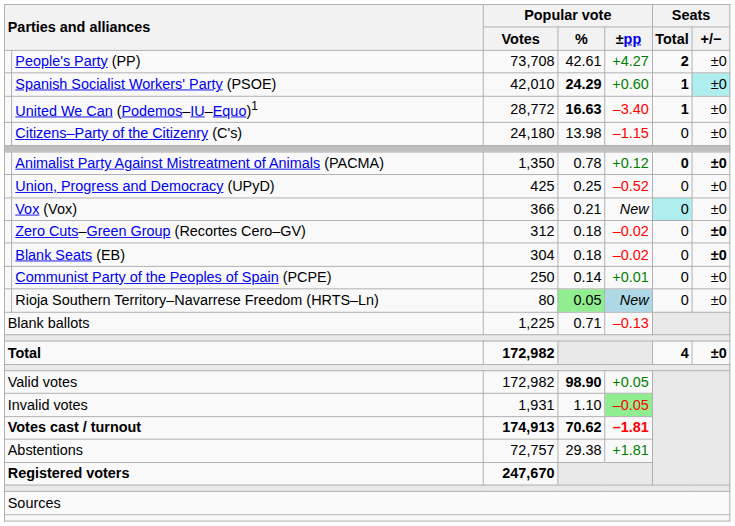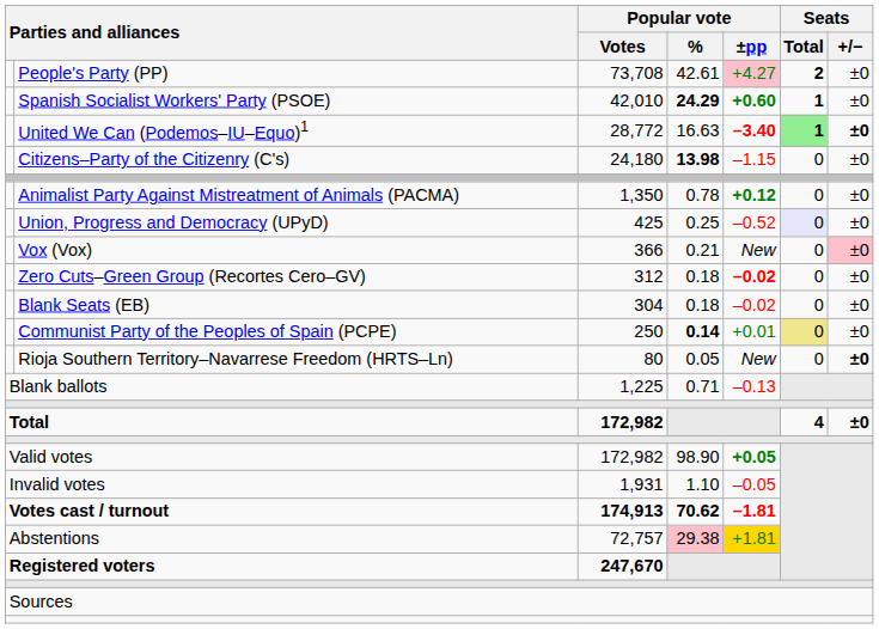People's Party (PP) | Popular vote / ±pp: no background -> pink background
Spanish Socialist Workers' Party (PSOE) | Popular vote / ±pp: normal -> bold
Spanish Socialist Workers' Party (PSOE) | Seats / +/−: paleturquoise background -> no background
United We Can (Podemos–IU–Equo)1 | Popular vote / %: bold -> normal
United We Can (Podemos–IU–Equo)1 | Popular vote / ±pp: normal -> bold
United We Can (Podemos–IU–Equo)1 | Seats / Total: no background -> lightgreen background
United We Can (Podemos–IU–Equo)1 | Seats / +/−: normal -> bold
Citizens–Party of the Citizenry (C's) | Popular vote / %: normal -> bold
Animalist Party Against Mistreatment of Animals (PACMA) | Popular vote / ±pp: normal -> bold
Animalist Party Against Mistreatment of Animals (PACMA) | Seats / Total: bold -> normal
Animalist Party Against Mistreatment of Animals (PACMA) | Seats / +/−: bold -> normal
Union, Progress and Democracy (UPyD) | Seats / Total: no background -> lavender background
Vox (Vox) | Seats / Total: paleturquoise background -> no background
Vox (Vox) | Seats / +/−: no background -> pink background
Zero Cuts–Green Group (Recortes Cero–GV) | Popular vote / ±pp: normal -> bold
Zero Cuts–Green Group (Recortes Cero–GV) | Seats / +/−: bold -> normal
Blank Seats (EB) | Seats / +/−: bold -> normal
Communist Party of the Peoples of Spain (PCPE) | Popular vote / %: normal -> bold
Communist Party of the Peoples of Spain (PCPE) | Seats / Total: no background -> khaki background
Rioja Southern Territory–Navarrese Freedom (HRTS–Ln) | Popular vote / %: lightgreen background -> no background
Rioja Southern Territory–Navarrese Freedom (HRTS–Ln) | Popular vote / ±pp: lightblue background -> no background
Rioja Southern Territory–Navarrese Freedom (HRTS–Ln) | Seats / +/−: normal -> bold
Valid votes | Popular vote / %: bold -> normal
Valid votes | Popular vote / ±pp: normal -> bold
Invalid votes | Popular vote / ±pp: lightgreen background -> no background
Abstentions | Popular vote / %: no background -> pink background
Abstentions | Popular vote / ±pp: no background -> gold background
